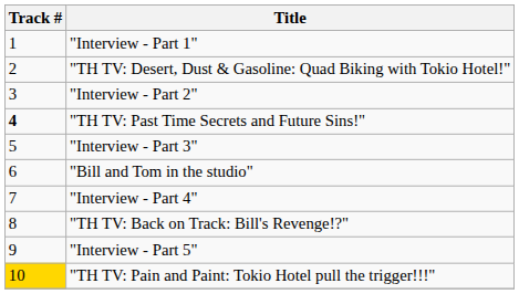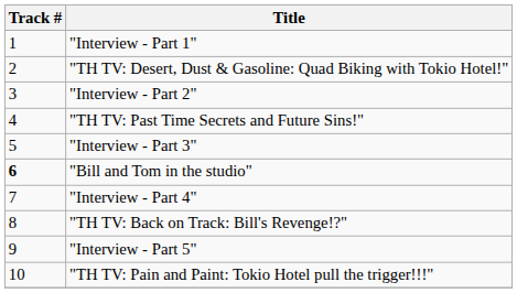"TH TV: Past Time Secrets and Future Sins!" | Track #: bold -> normal
"Bill and Tom in the studio" | Track #: normal -> bold
"TH TV: Pain and Paint: Tokio Hotel pull the trigger!!!" | Track #: gold background -> no background
